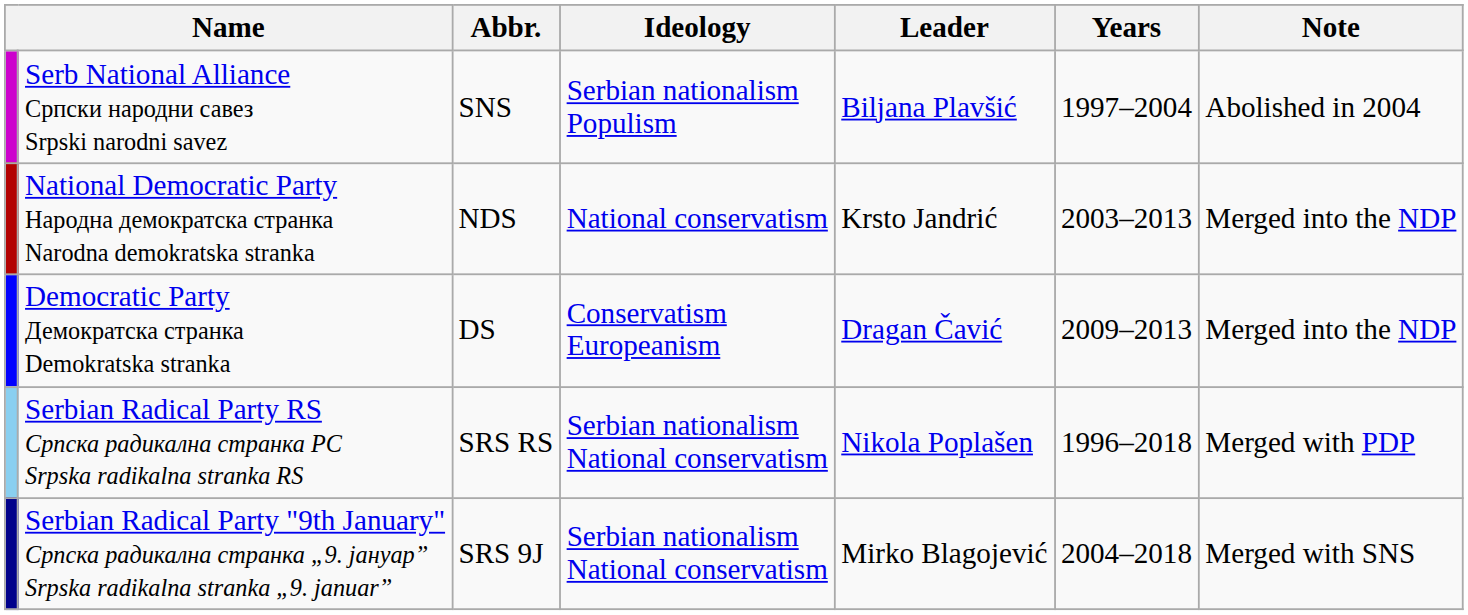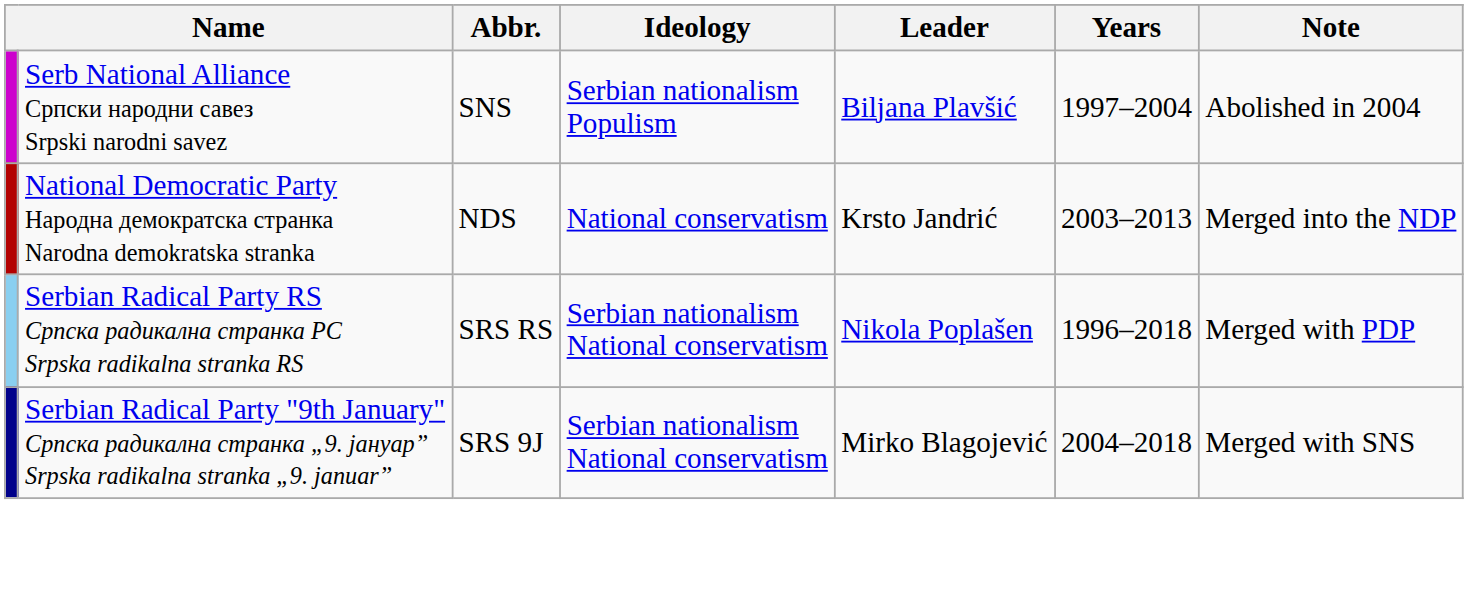- row: Democratic Party Демократска странка Demokratska stranka | DS | Conservatism Europeanism | Dragan Čavić | 2009–2013 | Merged into the NDP
